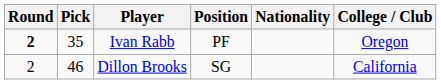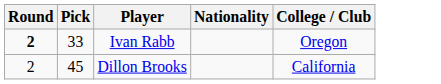- column: Position | PF | SG
Ivan Rabb | Pick: 35 -> 33
Dillon Brooks | Pick: 46 -> 45
